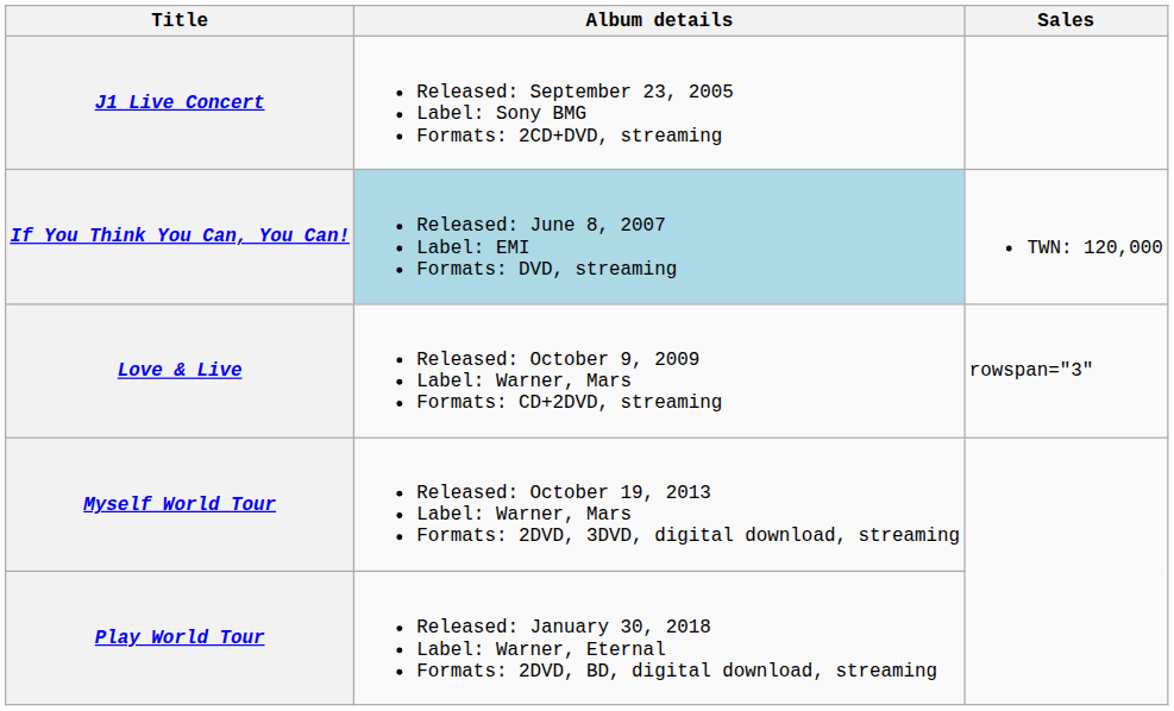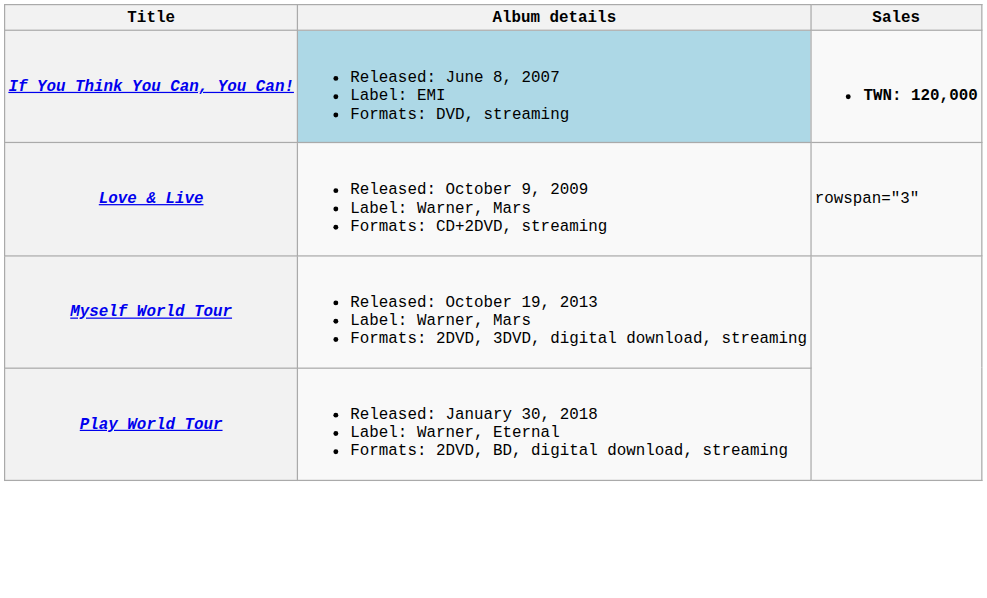- row: J1 Live Concert | Released: September 23, 2005 Label: Sony BMG Formats: 2CD+DVD, streaming
If You Think You Can, You Can! | Sales: normal -> bold
